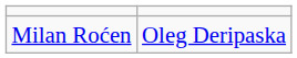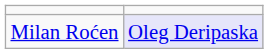Milan Roćen | column 2: no background -> lavender background
